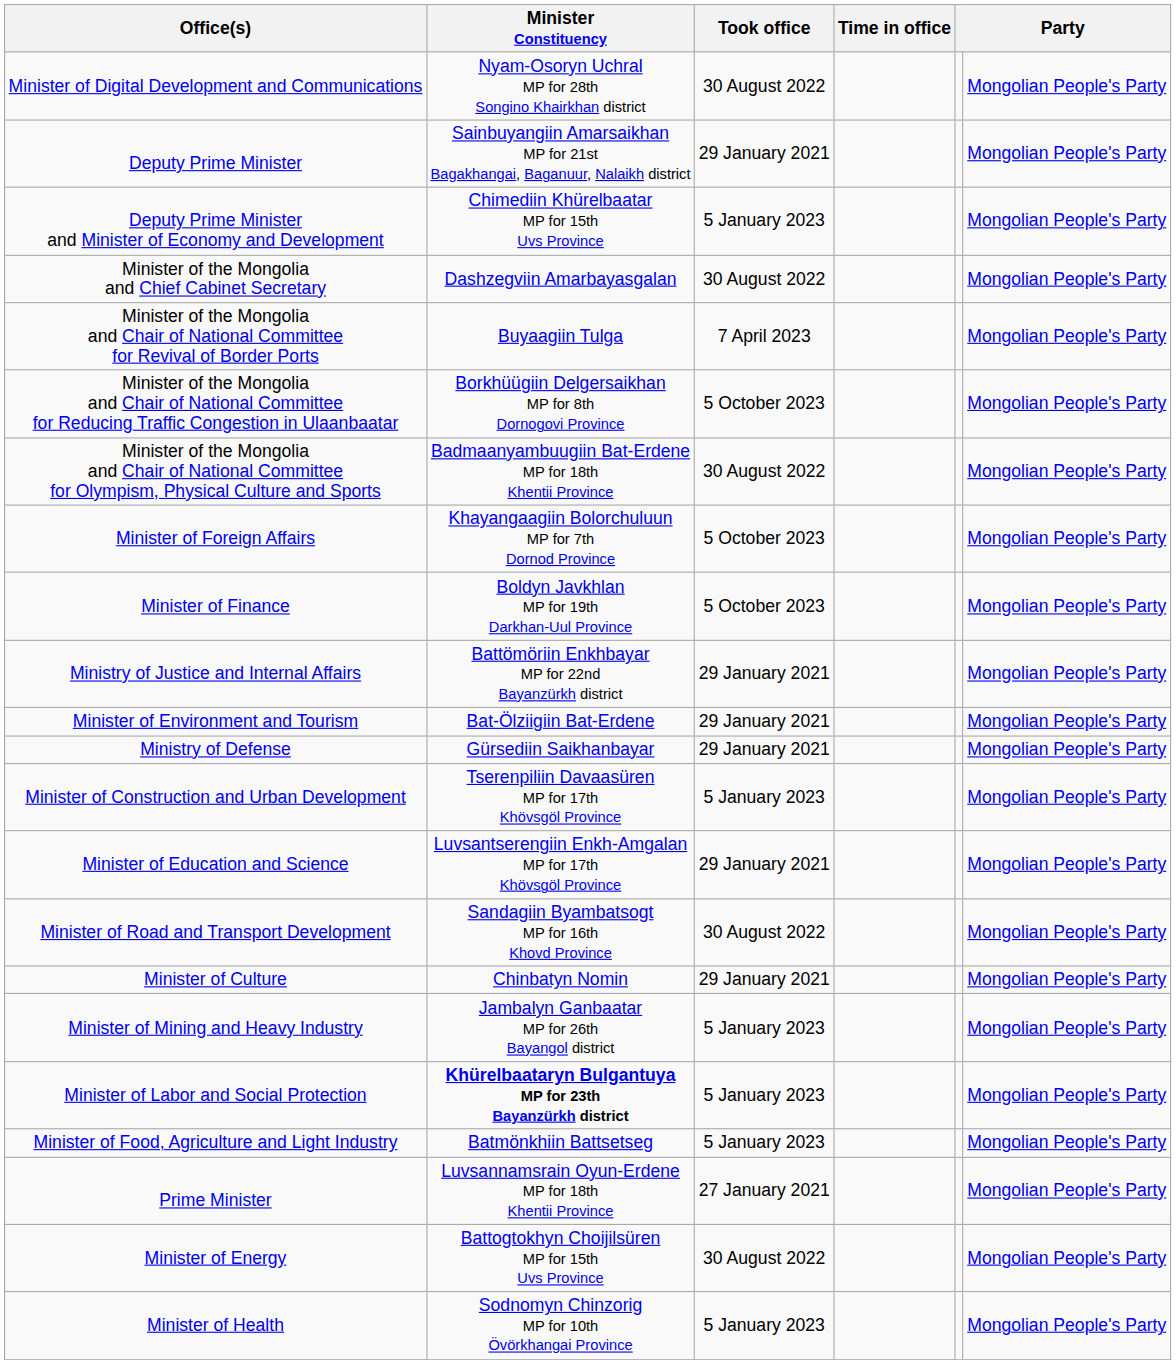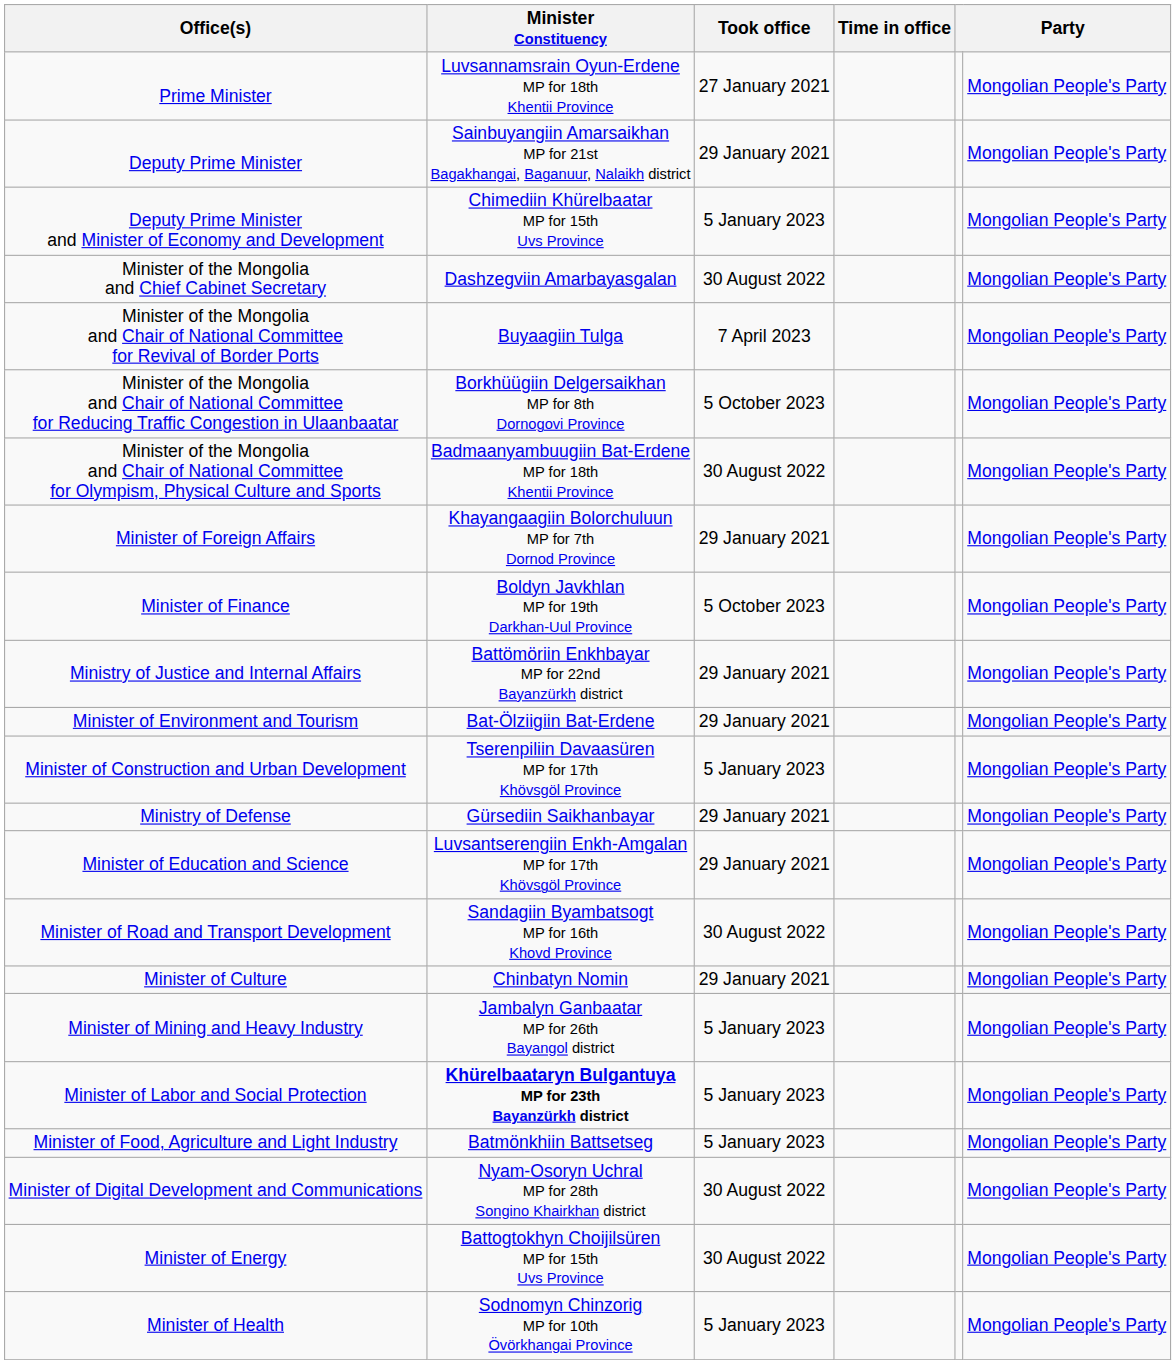rows swapped: Prime Minister <-> Minister of Digital Development and Communications
Minister of Foreign Affairs | Took office: 5 October 2023 -> 29 January 2021
rows swapped: Ministry of Defense <-> Minister of Construction and Urban Development
